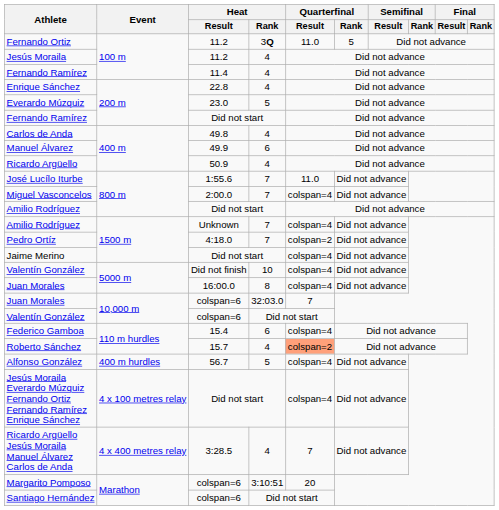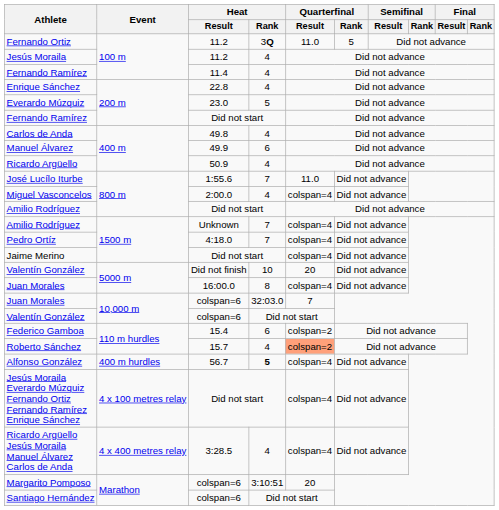Miguel Vasconcelos | Heat / Rank: 7 -> 4
Pedro Ortíz | Quarterfinal / Result: colspan=2 -> colspan=4
Valentín González / Did not finish | Quarterfinal / Result: colspan=4 -> 20
Federico Gamboa | Quarterfinal / Result: colspan=4 -> colspan=2
Alfonso González | Heat / Rank: normal -> bold
Ricardo Argüello Jesús Moraila Manuel Álvarez Carlos de Anda | Quarterfinal / Result: 7 -> colspan=4
